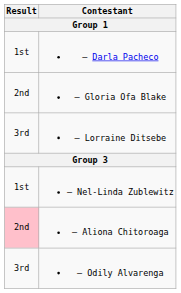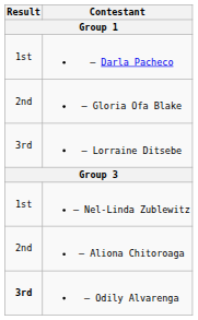– Aliona Chitoroaga | Result: pink background -> no background
– Odily Alvarenga | Result: normal -> bold
